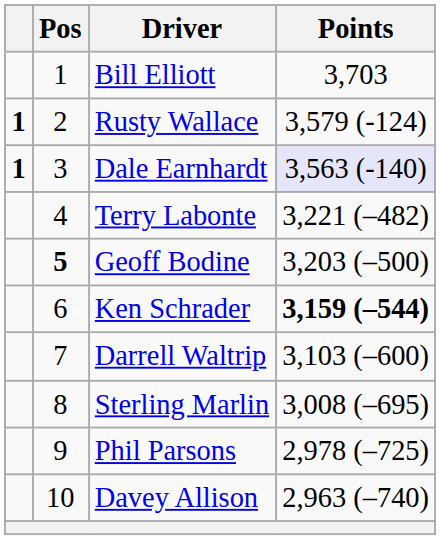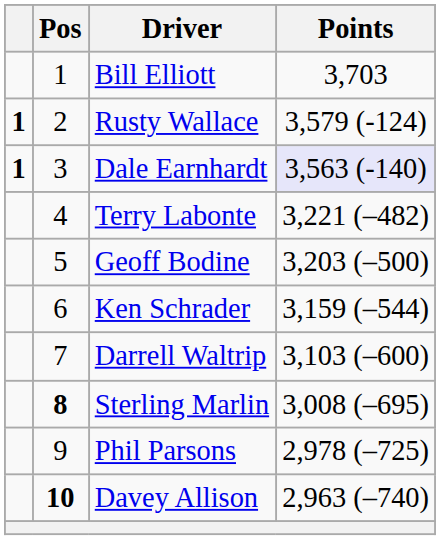Geoff Bodine | Pos: bold -> normal
Ken Schrader | Points: bold -> normal
Sterling Marlin | Pos: normal -> bold
Davey Allison | Pos: normal -> bold
